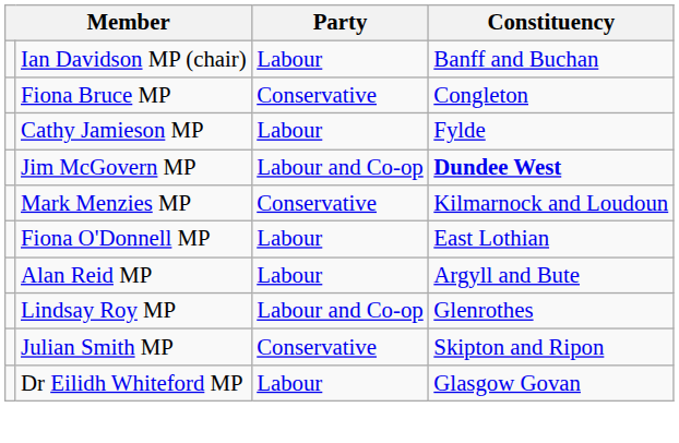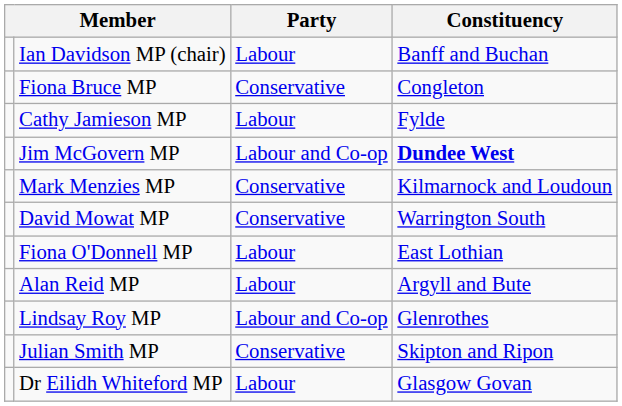+ row: David Mowat MP | Conservative | Warrington South
